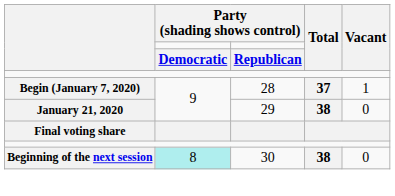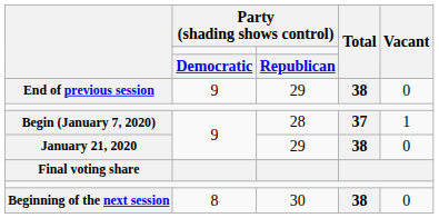+ row: End of previous session | 9 | 29 | 38 | 0
Beginning of the next session | column 2: paleturquoise background -> no background
